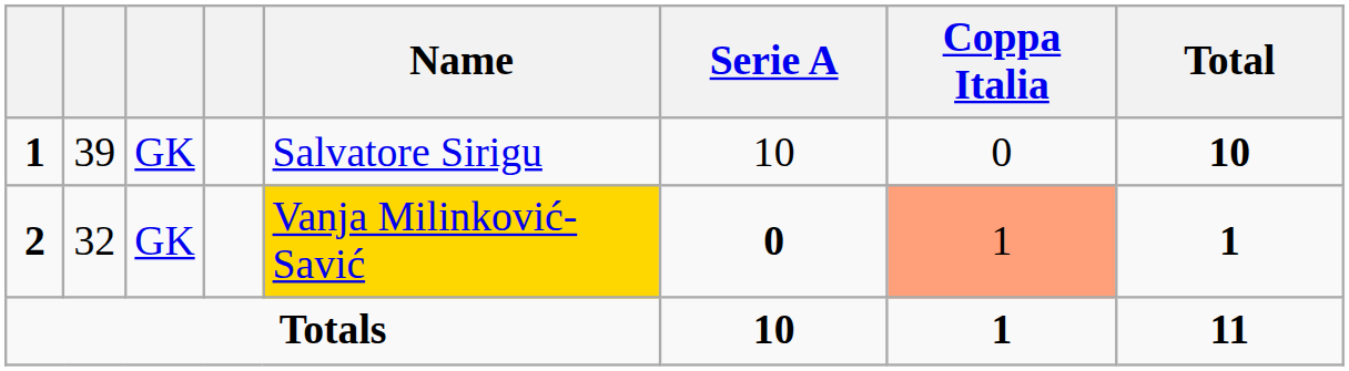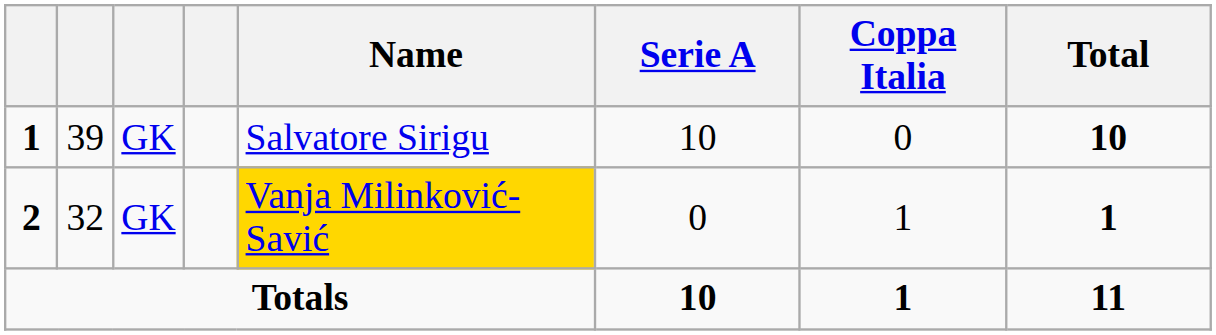2 | Serie A: bold -> normal
2 | Coppa Italia: lightsalmon background -> no background
